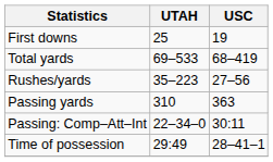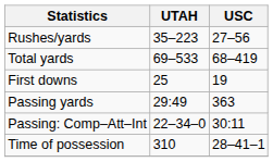rows swapped: First downs <-> Rushes/yards
Passing yards | UTAH: 310 -> 29:49
Time of possession | UTAH: 29:49 -> 310
